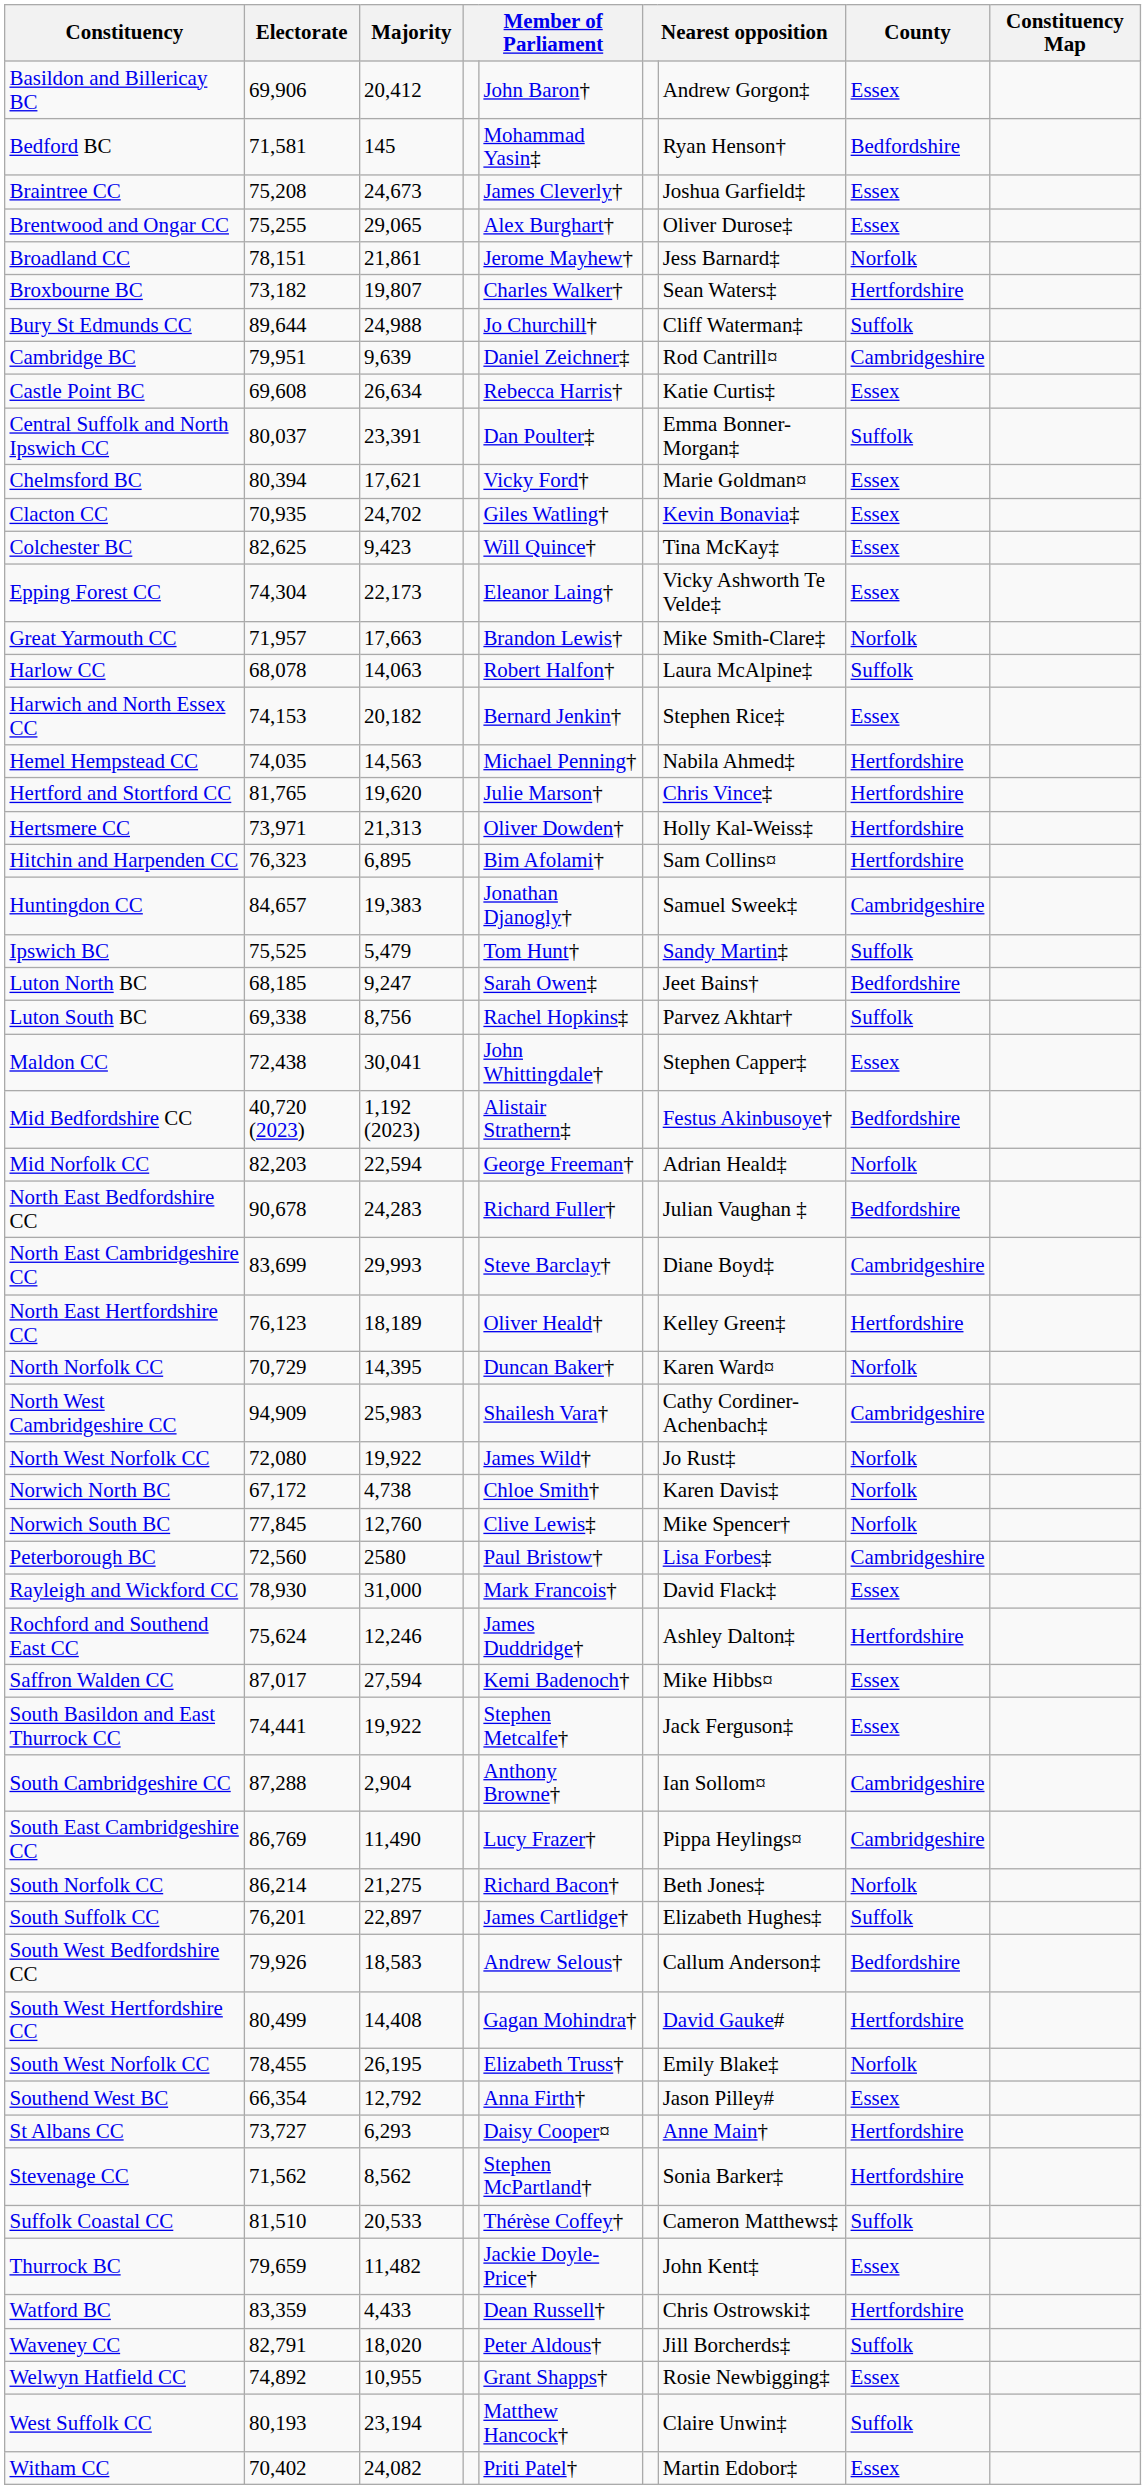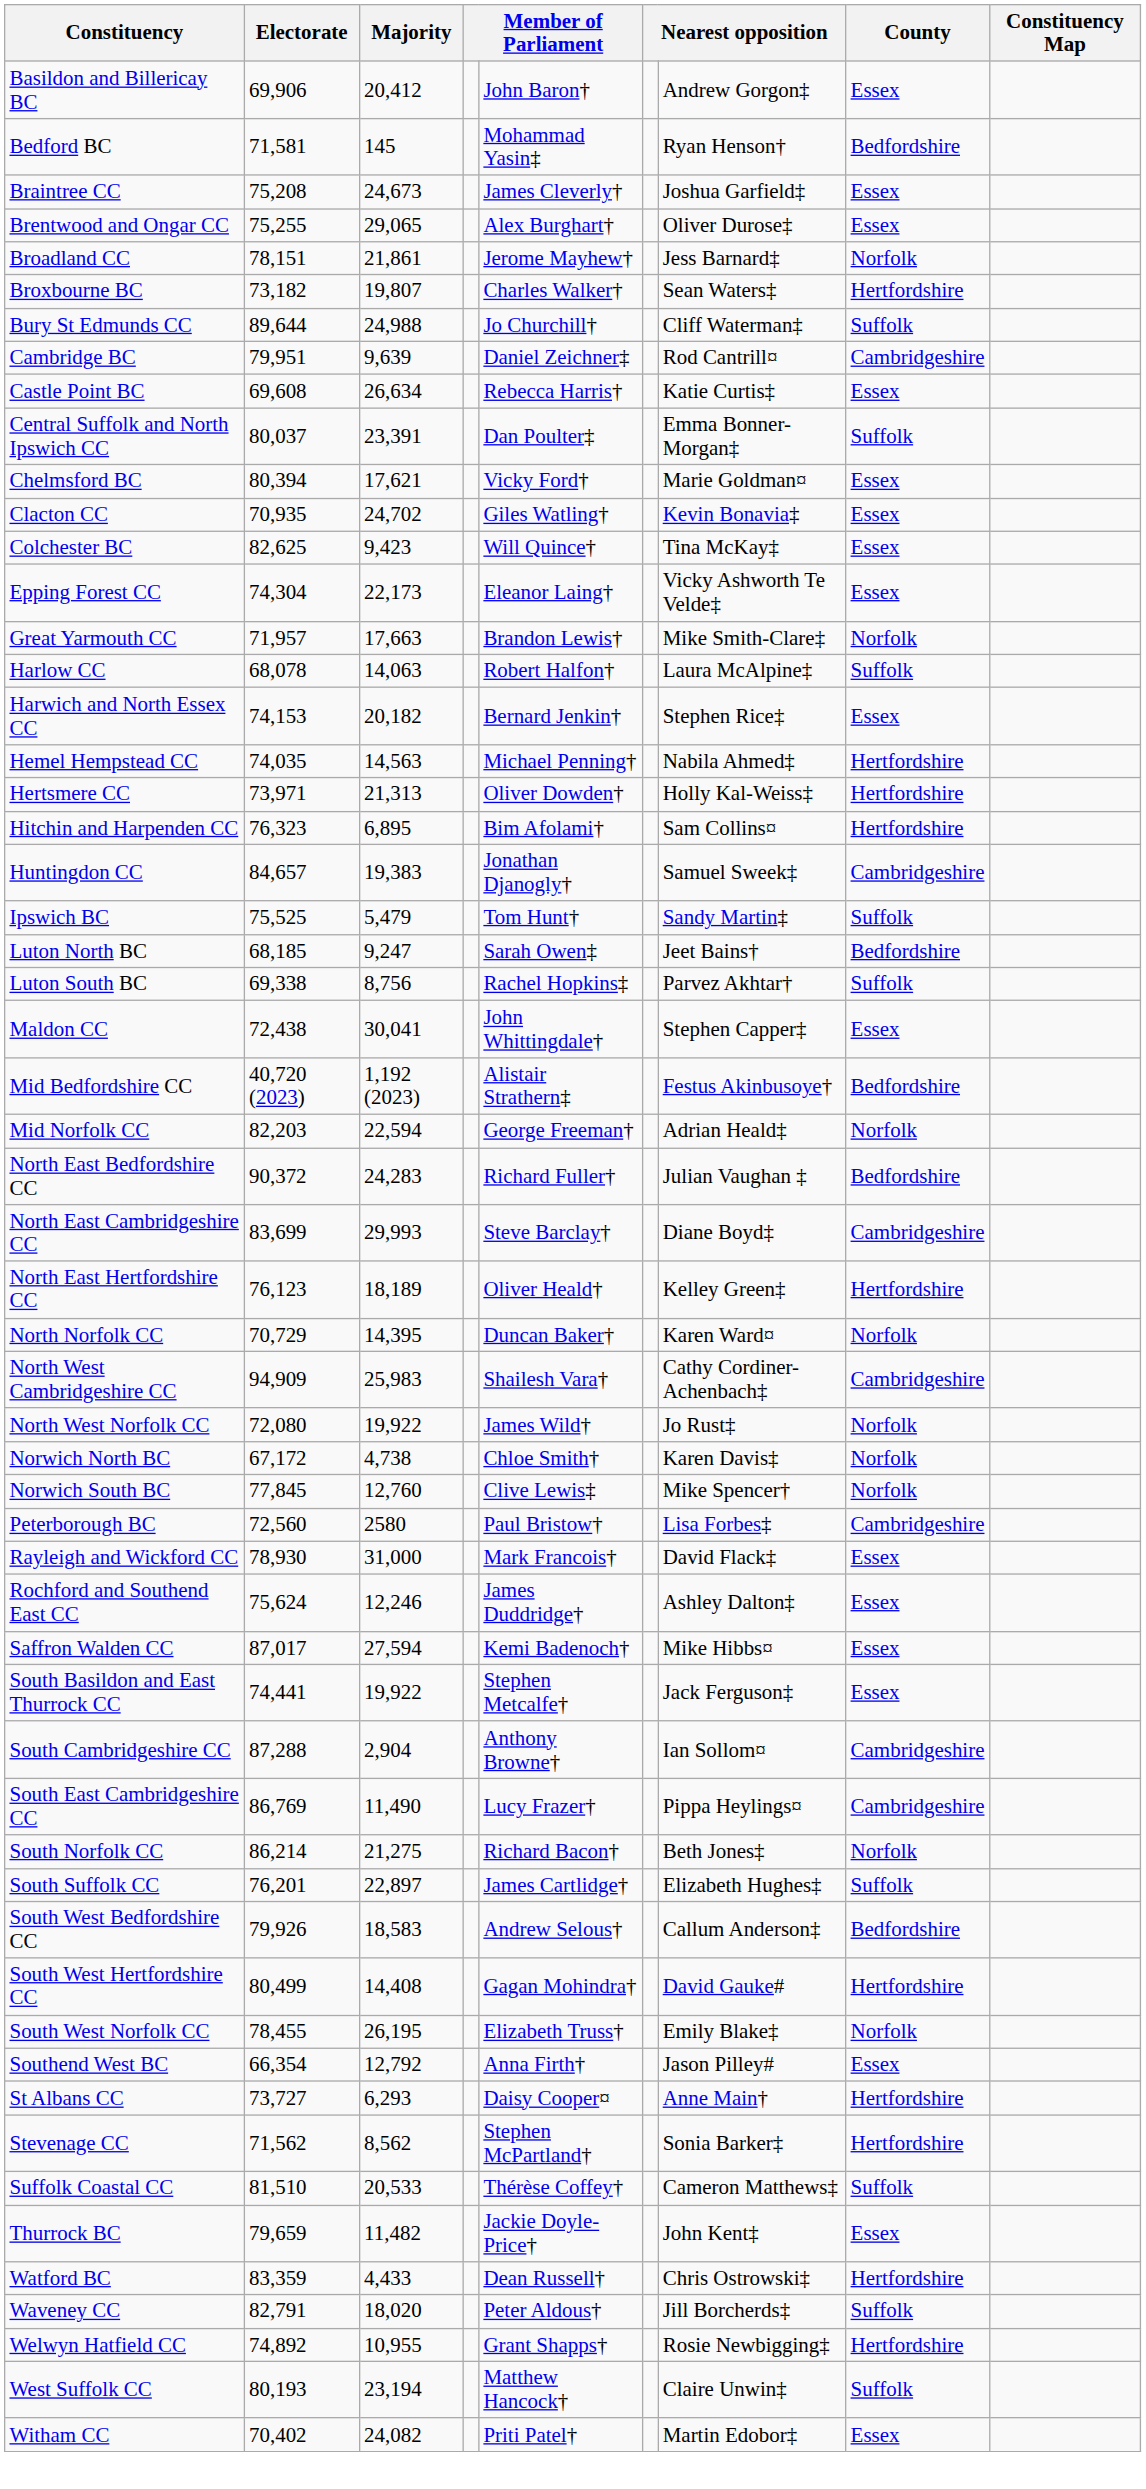- row: Hertford and Stortford CC | 81,765 | 19,620 | Julie Marson† | Chris Vince‡ | Hertfordshire
North East Bedfordshire CC | Electorate: 90,678 -> 90,372
Rochford and Southend East CC | County: Hertfordshire -> Essex
Welwyn Hatfield CC | County: Essex -> Hertfordshire
